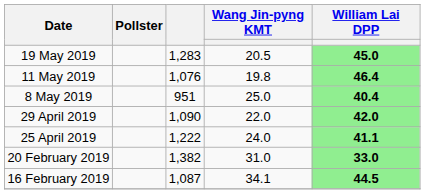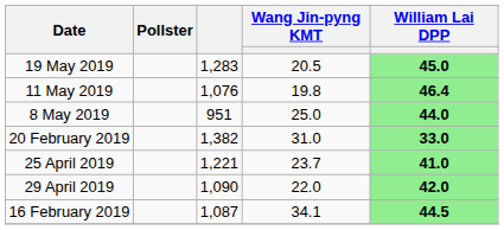8 May 2019 | William Lai DPP: 40.4 -> 44.0
rows swapped: 29 April 2019 <-> 20 February 2019
25 April 2019 | column 3: 1,222 -> 1,221
25 April 2019 | Wang Jin-pyng KMT: 24.0 -> 23.7
25 April 2019 | William Lai DPP: 41.1 -> 41.0
